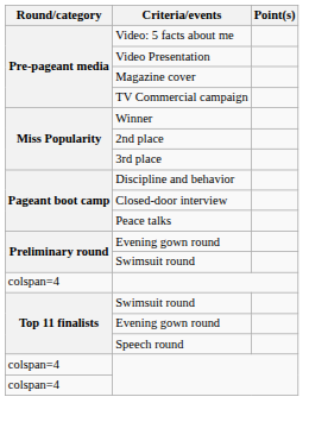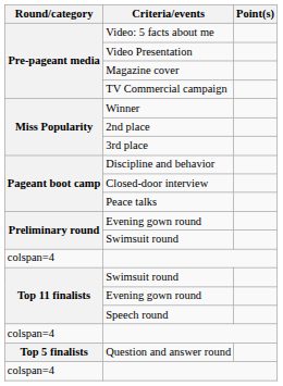+ row: Top 5 finalists | Question and answer round
